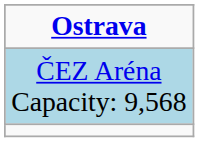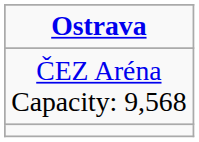row 2 | column 1: lightblue background -> no background
